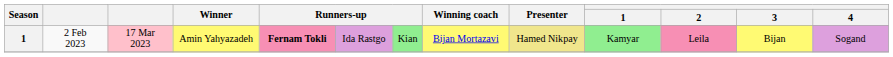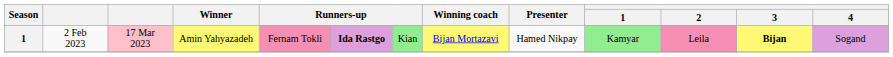2 Feb 2023 | column 5: bold -> normal
2 Feb 2023 | column 6: normal -> bold
2 Feb 2023 | Presenter: khaki background -> no background
2 Feb 2023 | 3: normal -> bold
